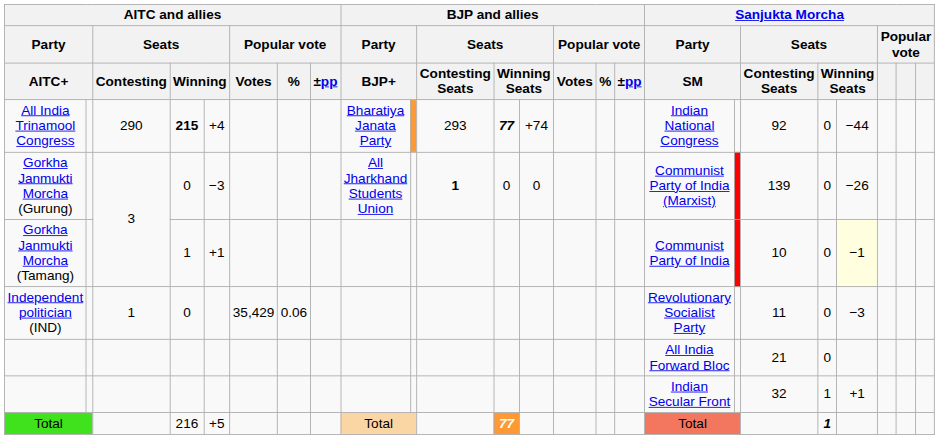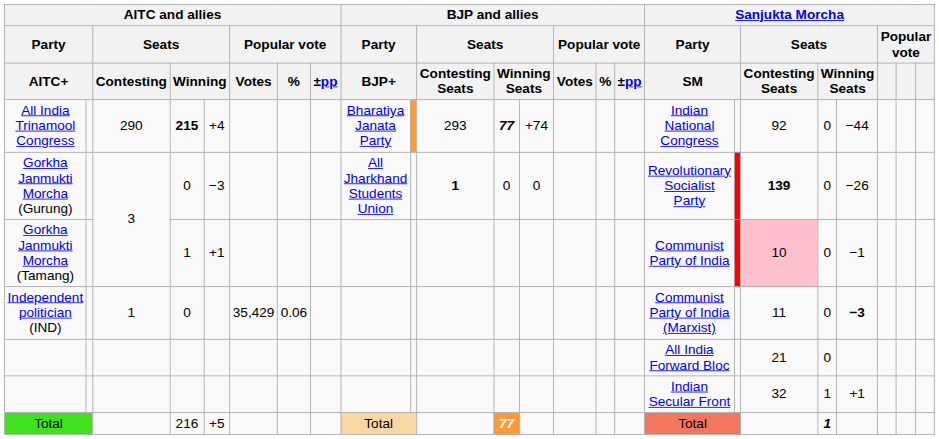Gorkha Janmukti Morcha (Gurung) | column 17: Communist Party of India (Marxist) -> Revolutionary Socialist Party
Gorkha Janmukti Morcha (Gurung) | Sanjukta Morcha / Seats / Contesting Seats: normal -> bold
Gorkha Janmukti Morcha (Tamang) | Sanjukta Morcha / Seats / Contesting Seats: no background -> pink background
Gorkha Janmukti Morcha (Tamang) | column 21: lightyellow background -> no background
Independent politician (IND) | column 17: Revolutionary Socialist Party -> Communist Party of India (Marxist)
Independent politician (IND) | column 21: normal -> bold
